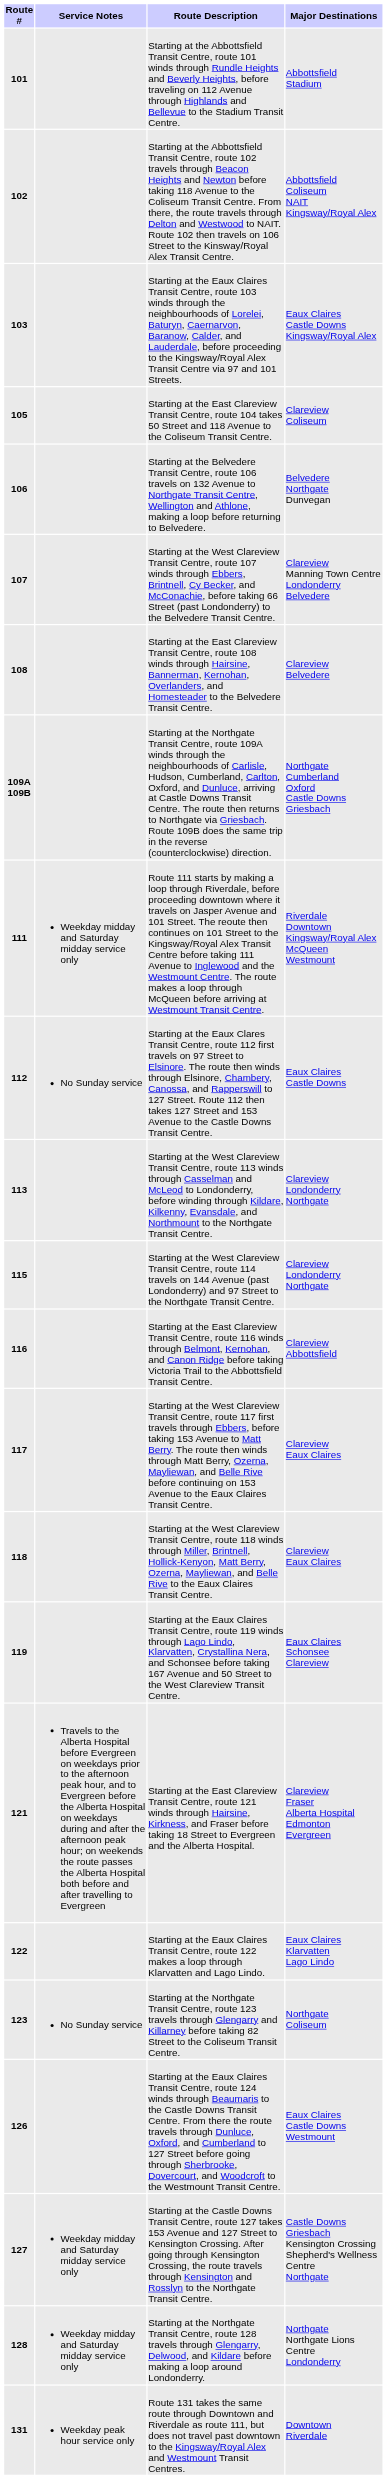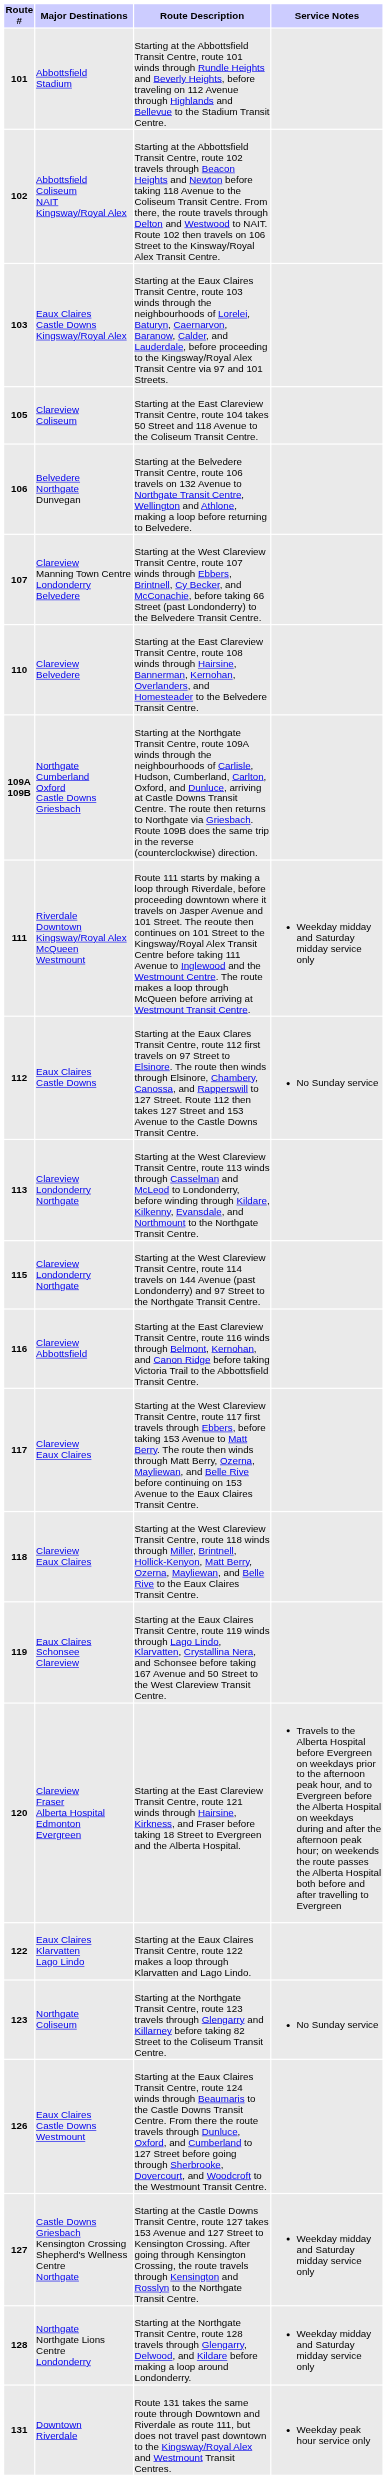columns swapped: Major Destinations <-> Service Notes
row 8 | Route #: 108 -> 110
row 18 | Route #: 121 -> 120
